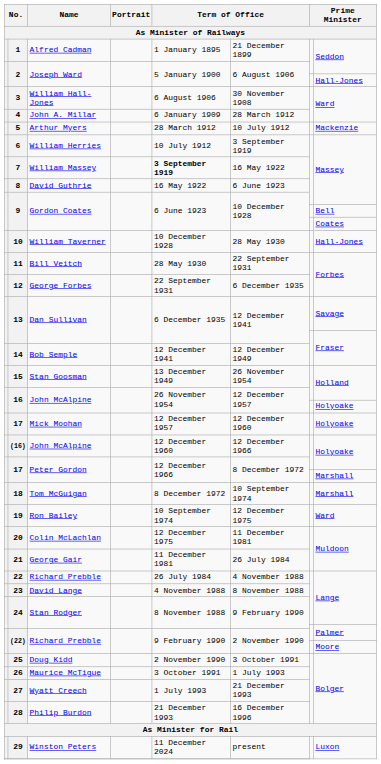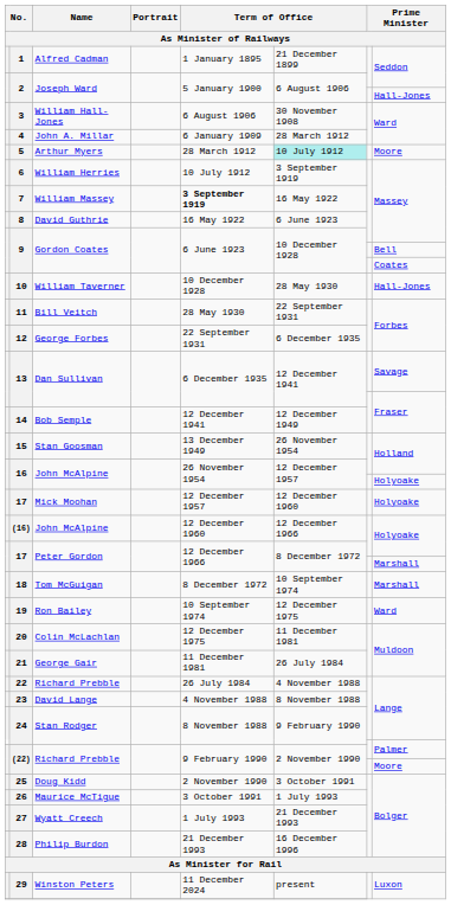5 | column 6: no background -> paleturquoise background
5 | column 8: Mackenzie -> Moore
